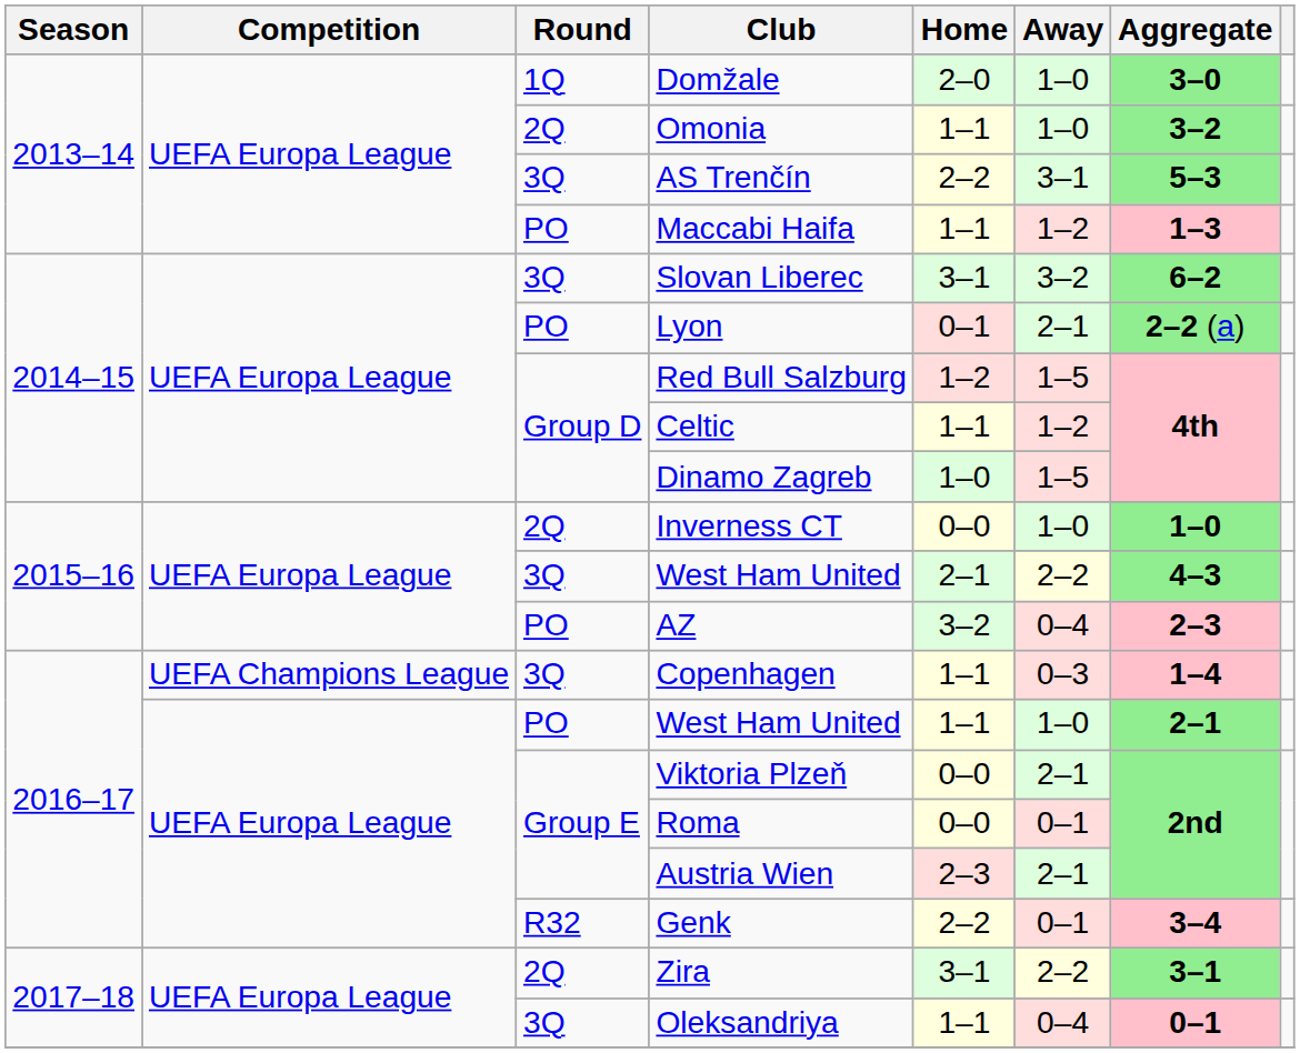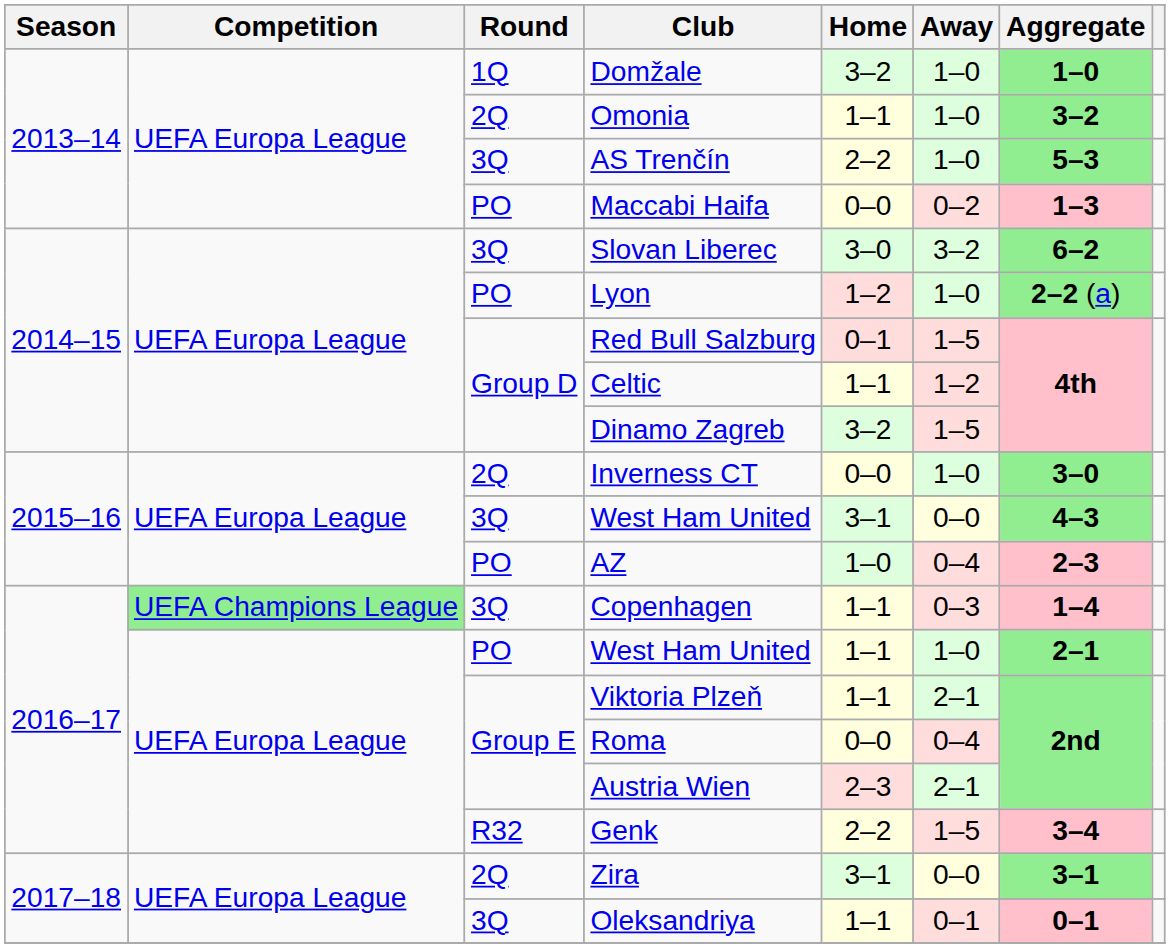Domžale | Home: 2–0 -> 3–2
Domžale | Aggregate: 3–0 -> 1–0
AS Trenčín | Away: 3–1 -> 1–0
Maccabi Haifa | Home: 1–1 -> 0–0
Maccabi Haifa | Away: 1–2 -> 0–2
Slovan Liberec | Home: 3–1 -> 3–0
Lyon | Home: 0–1 -> 1–2
Lyon | Away: 2–1 -> 1–0
Red Bull Salzburg | Home: 1–2 -> 0–1
Dinamo Zagreb | Home: 1–0 -> 3–2
Inverness CT | Aggregate: 1–0 -> 3–0
3Q / West Ham United | Home: 2–1 -> 3–1
3Q / West Ham United | Away: 2–2 -> 0–0
AZ | Home: 3–2 -> 1–0
Copenhagen | Competition: no background -> lightgreen background
Viktoria Plzeň | Home: 0–0 -> 1–1
Roma | Away: 0–1 -> 0–4
Genk | Away: 0–1 -> 1–5
Zira | Away: 2–2 -> 0–0
Oleksandriya | Away: 0–4 -> 0–1
